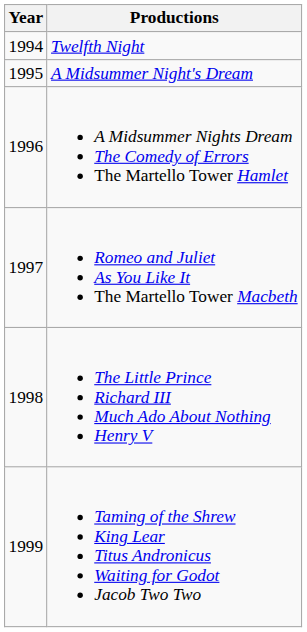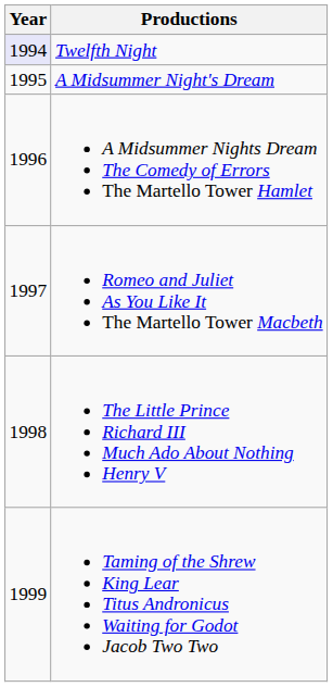Twelfth Night | Year: no background -> lavender background
